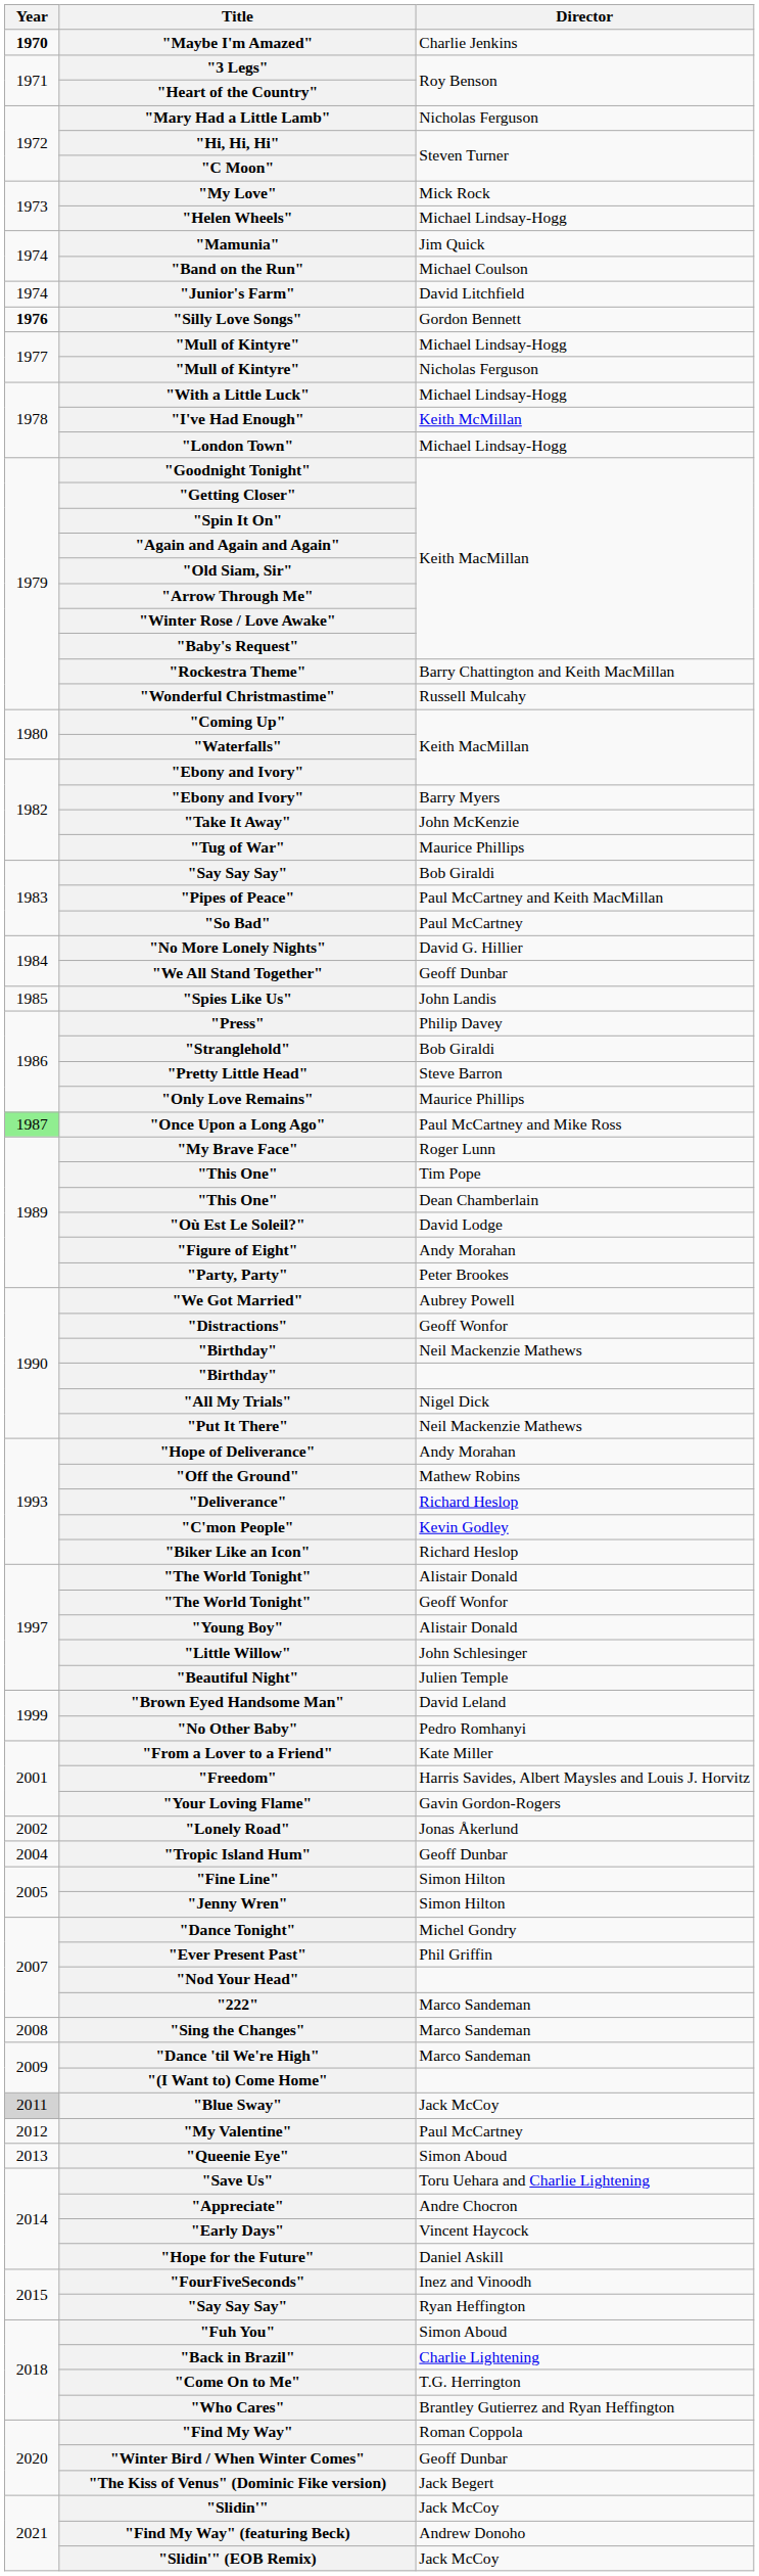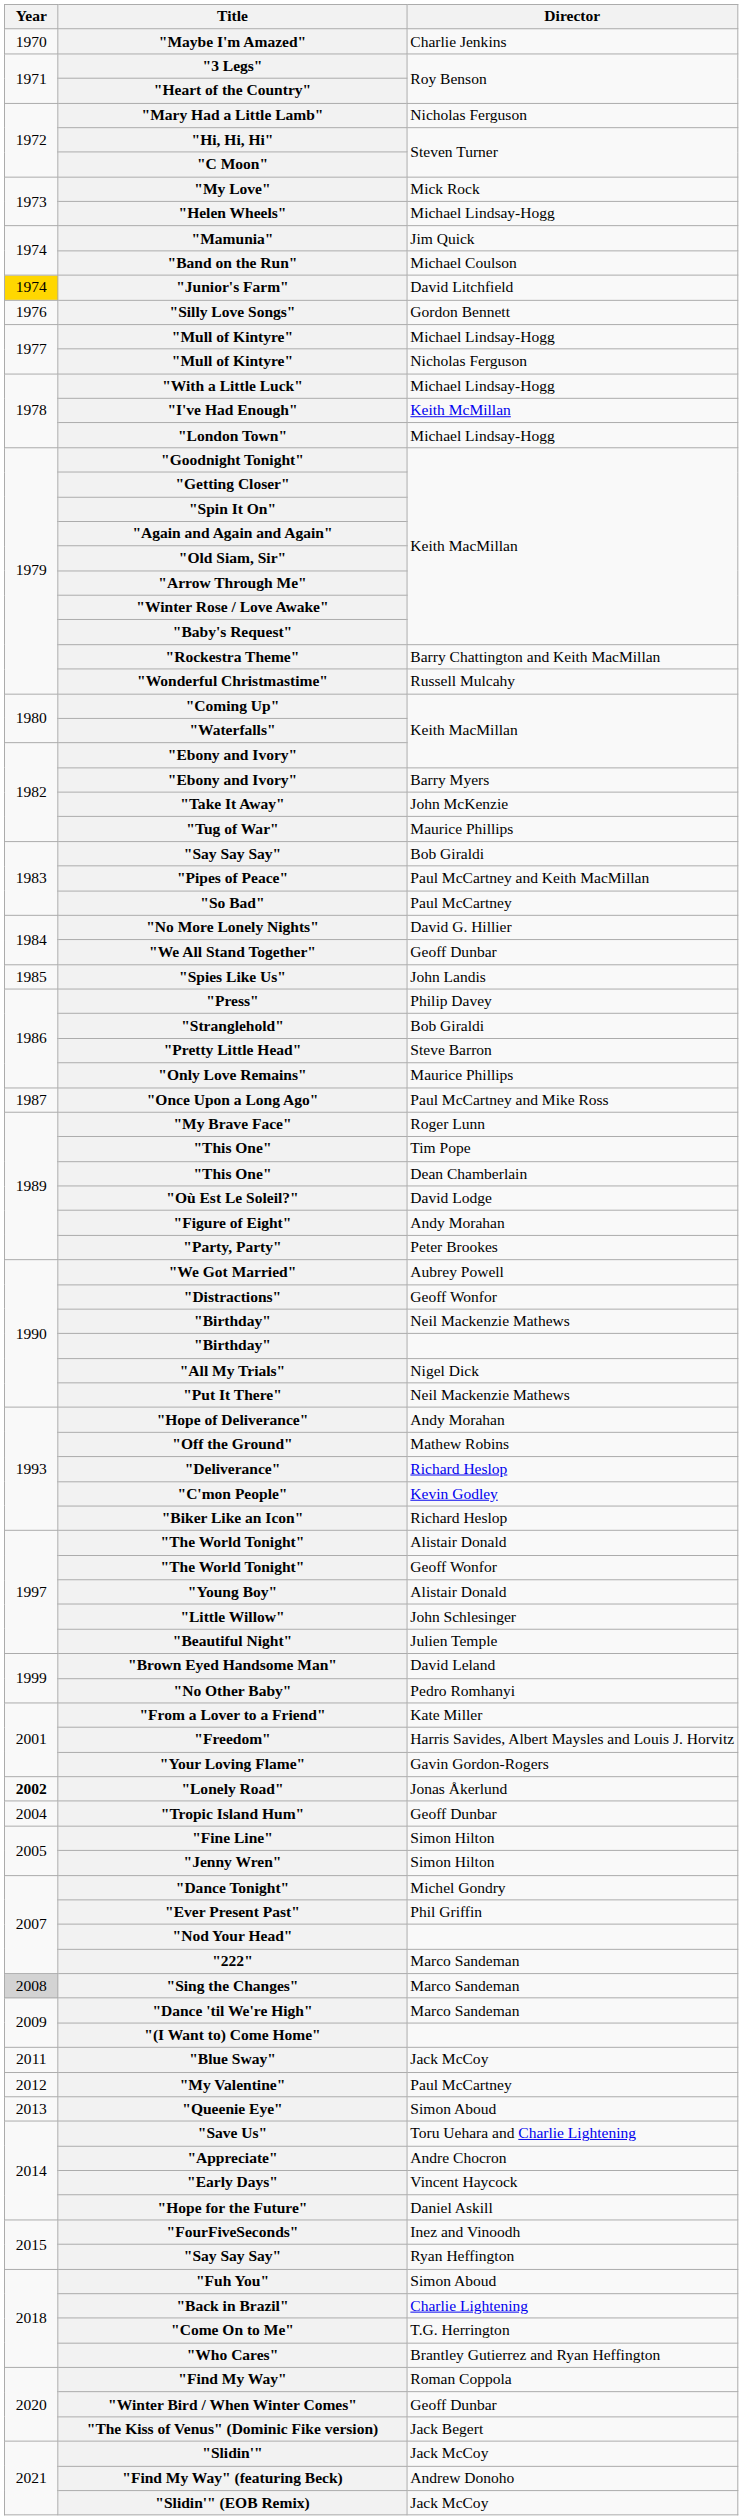"Maybe I'm Amazed" | Year: bold -> normal
"Junior's Farm" | Year: no background -> gold background
"Silly Love Songs" | Year: bold -> normal
"Once Upon a Long Ago" | Year: lightgreen background -> no background
"Lonely Road" | Year: normal -> bold
"Sing the Changes" | Year: no background -> lightgrey background
"Blue Sway" | Year: lightgrey background -> no background
